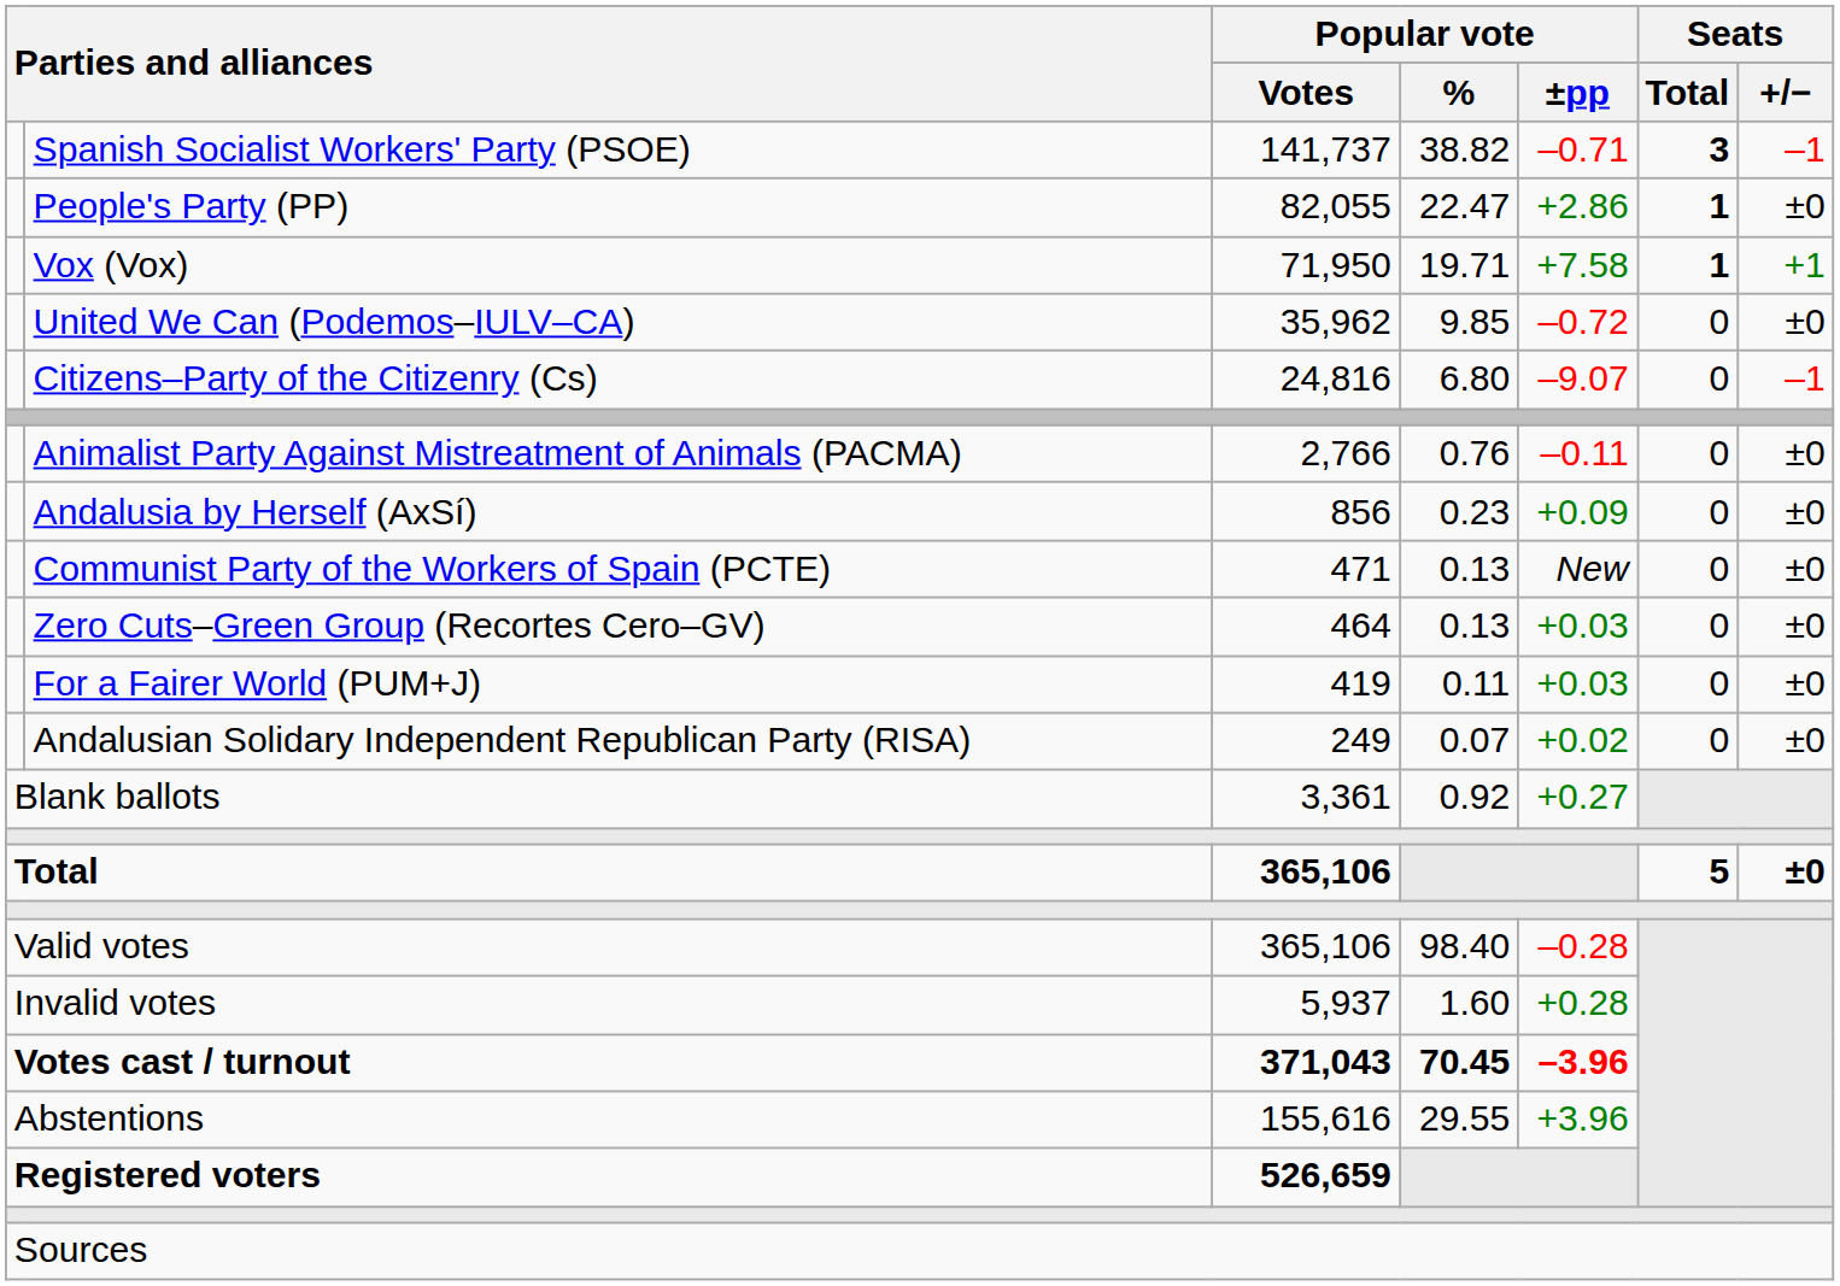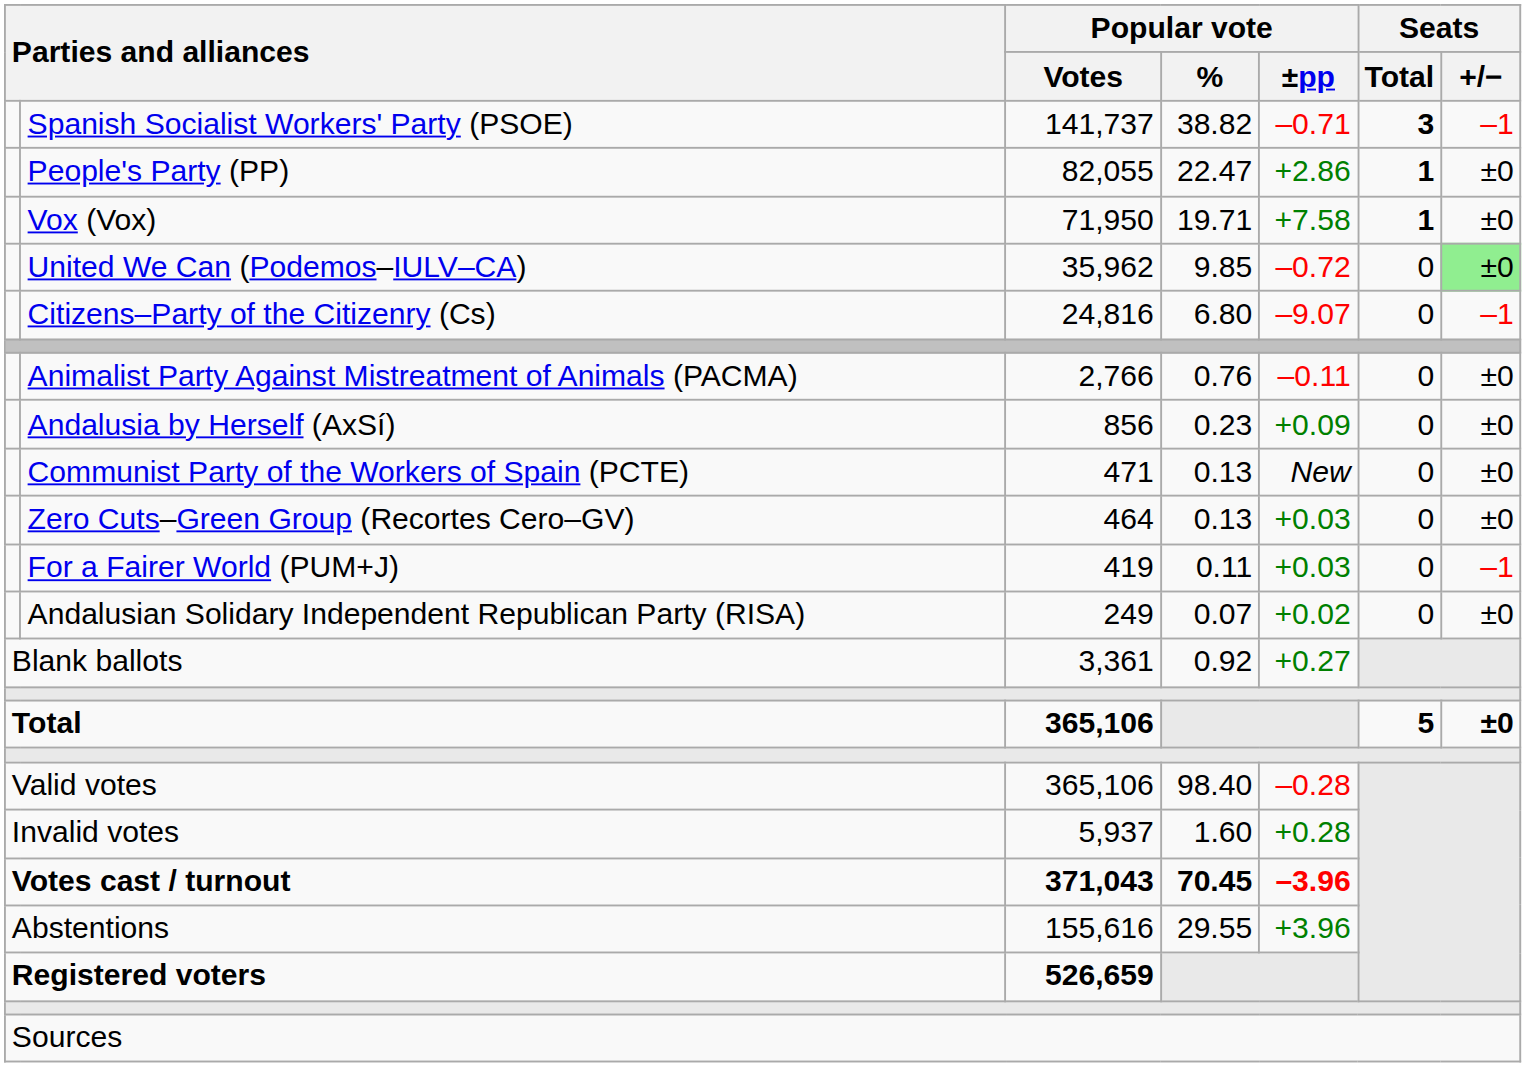Vox (Vox) | Seats / +/−: +1 -> ±0
United We Can (Podemos–IULV–CA) | Seats / +/−: no background -> lightgreen background
For a Fairer World (PUM+J) | Seats / +/−: ±0 -> –1
